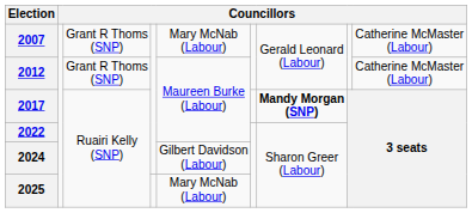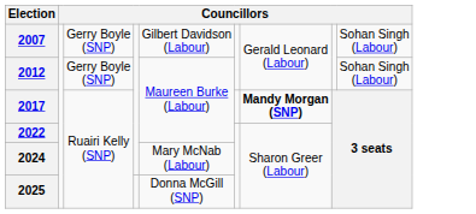2007 | column 3: Grant R Thoms (SNP) -> Gerry Boyle (SNP)
2007 | column 5: Mary McNab (Labour) -> Gilbert Davidson (Labour)
2007 | column 9: Catherine McMaster (Labour) -> Sohan Singh (Labour)
2012 | column 3: Grant R Thoms (SNP) -> Gerry Boyle (SNP)
2012 | column 9: Catherine McMaster (Labour) -> Sohan Singh (Labour)
2024 | column 5: Gilbert Davidson (Labour) -> Mary McNab (Labour)
2025 | column 5: Mary McNab (Labour) -> Donna McGill (SNP)
